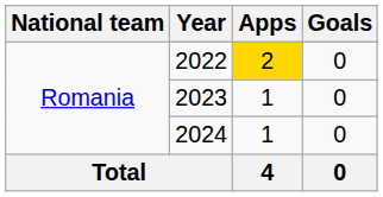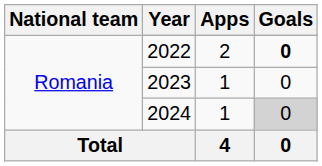2022 | Apps: gold background -> no background
2022 | Goals: normal -> bold
2024 | Goals: no background -> lightgrey background
